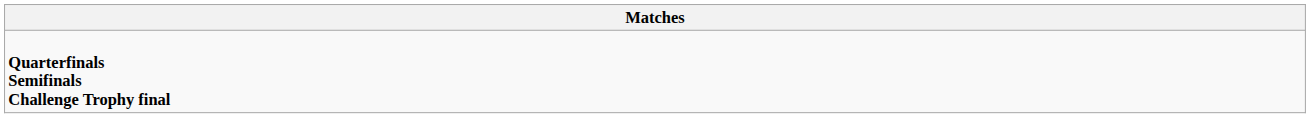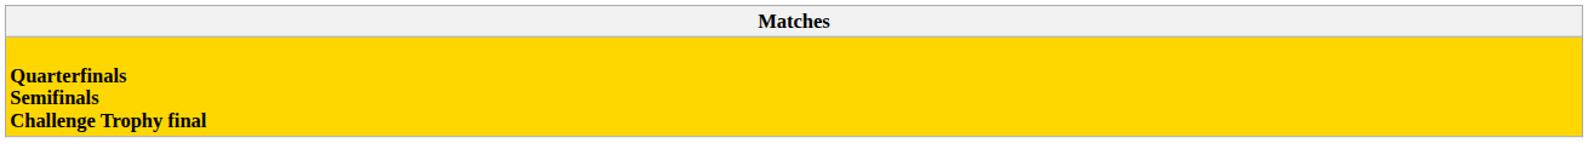row 2 | column 1: no background -> gold background
